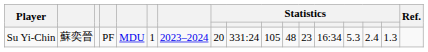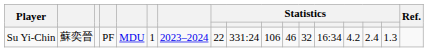Su Yi-Chin | column 8: 20 -> 22
Su Yi-Chin | column 10: 105 -> 106
Su Yi-Chin | column 11: 48 -> 46
Su Yi-Chin | column 12: 23 -> 32
Su Yi-Chin | column 14: 5.3 -> 4.2
